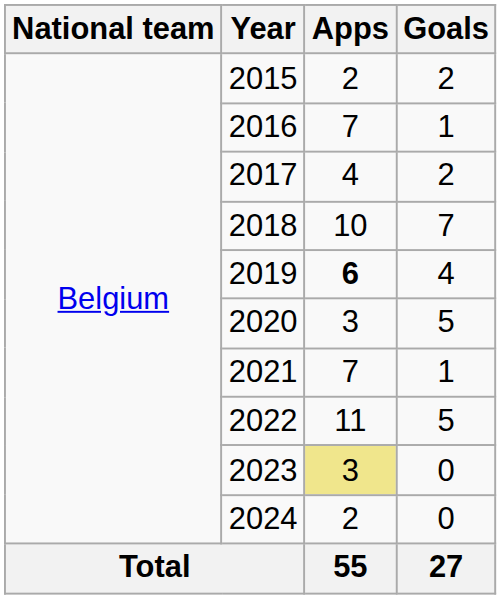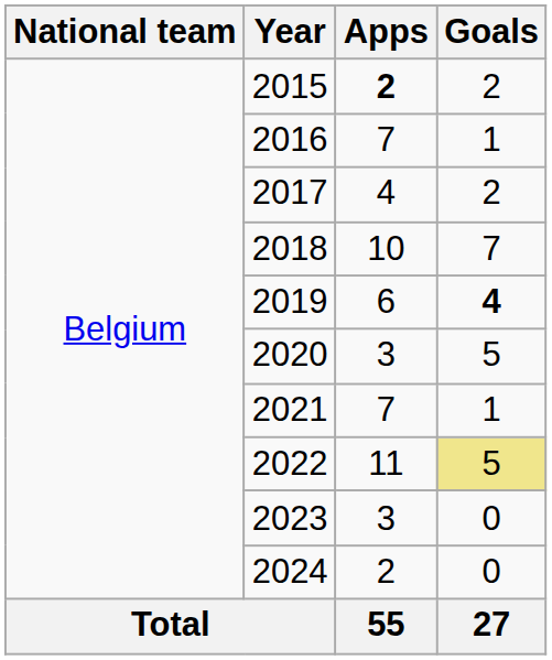2015 | Apps: normal -> bold
2019 | Apps: bold -> normal
2019 | Goals: normal -> bold
2022 | Goals: no background -> khaki background
2023 | Apps: khaki background -> no background
